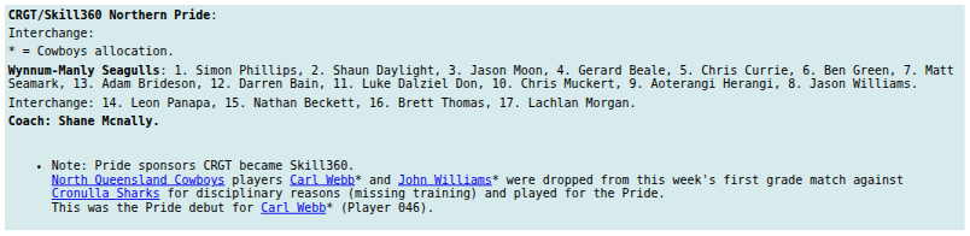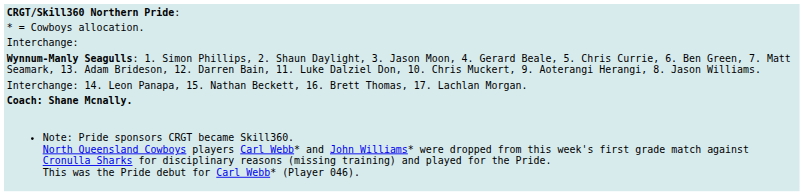row 2 | column 1: Interchange: -> * = Cowboys allocation.
row 3 | column 1: * = Cowboys allocation. -> Interchange:
